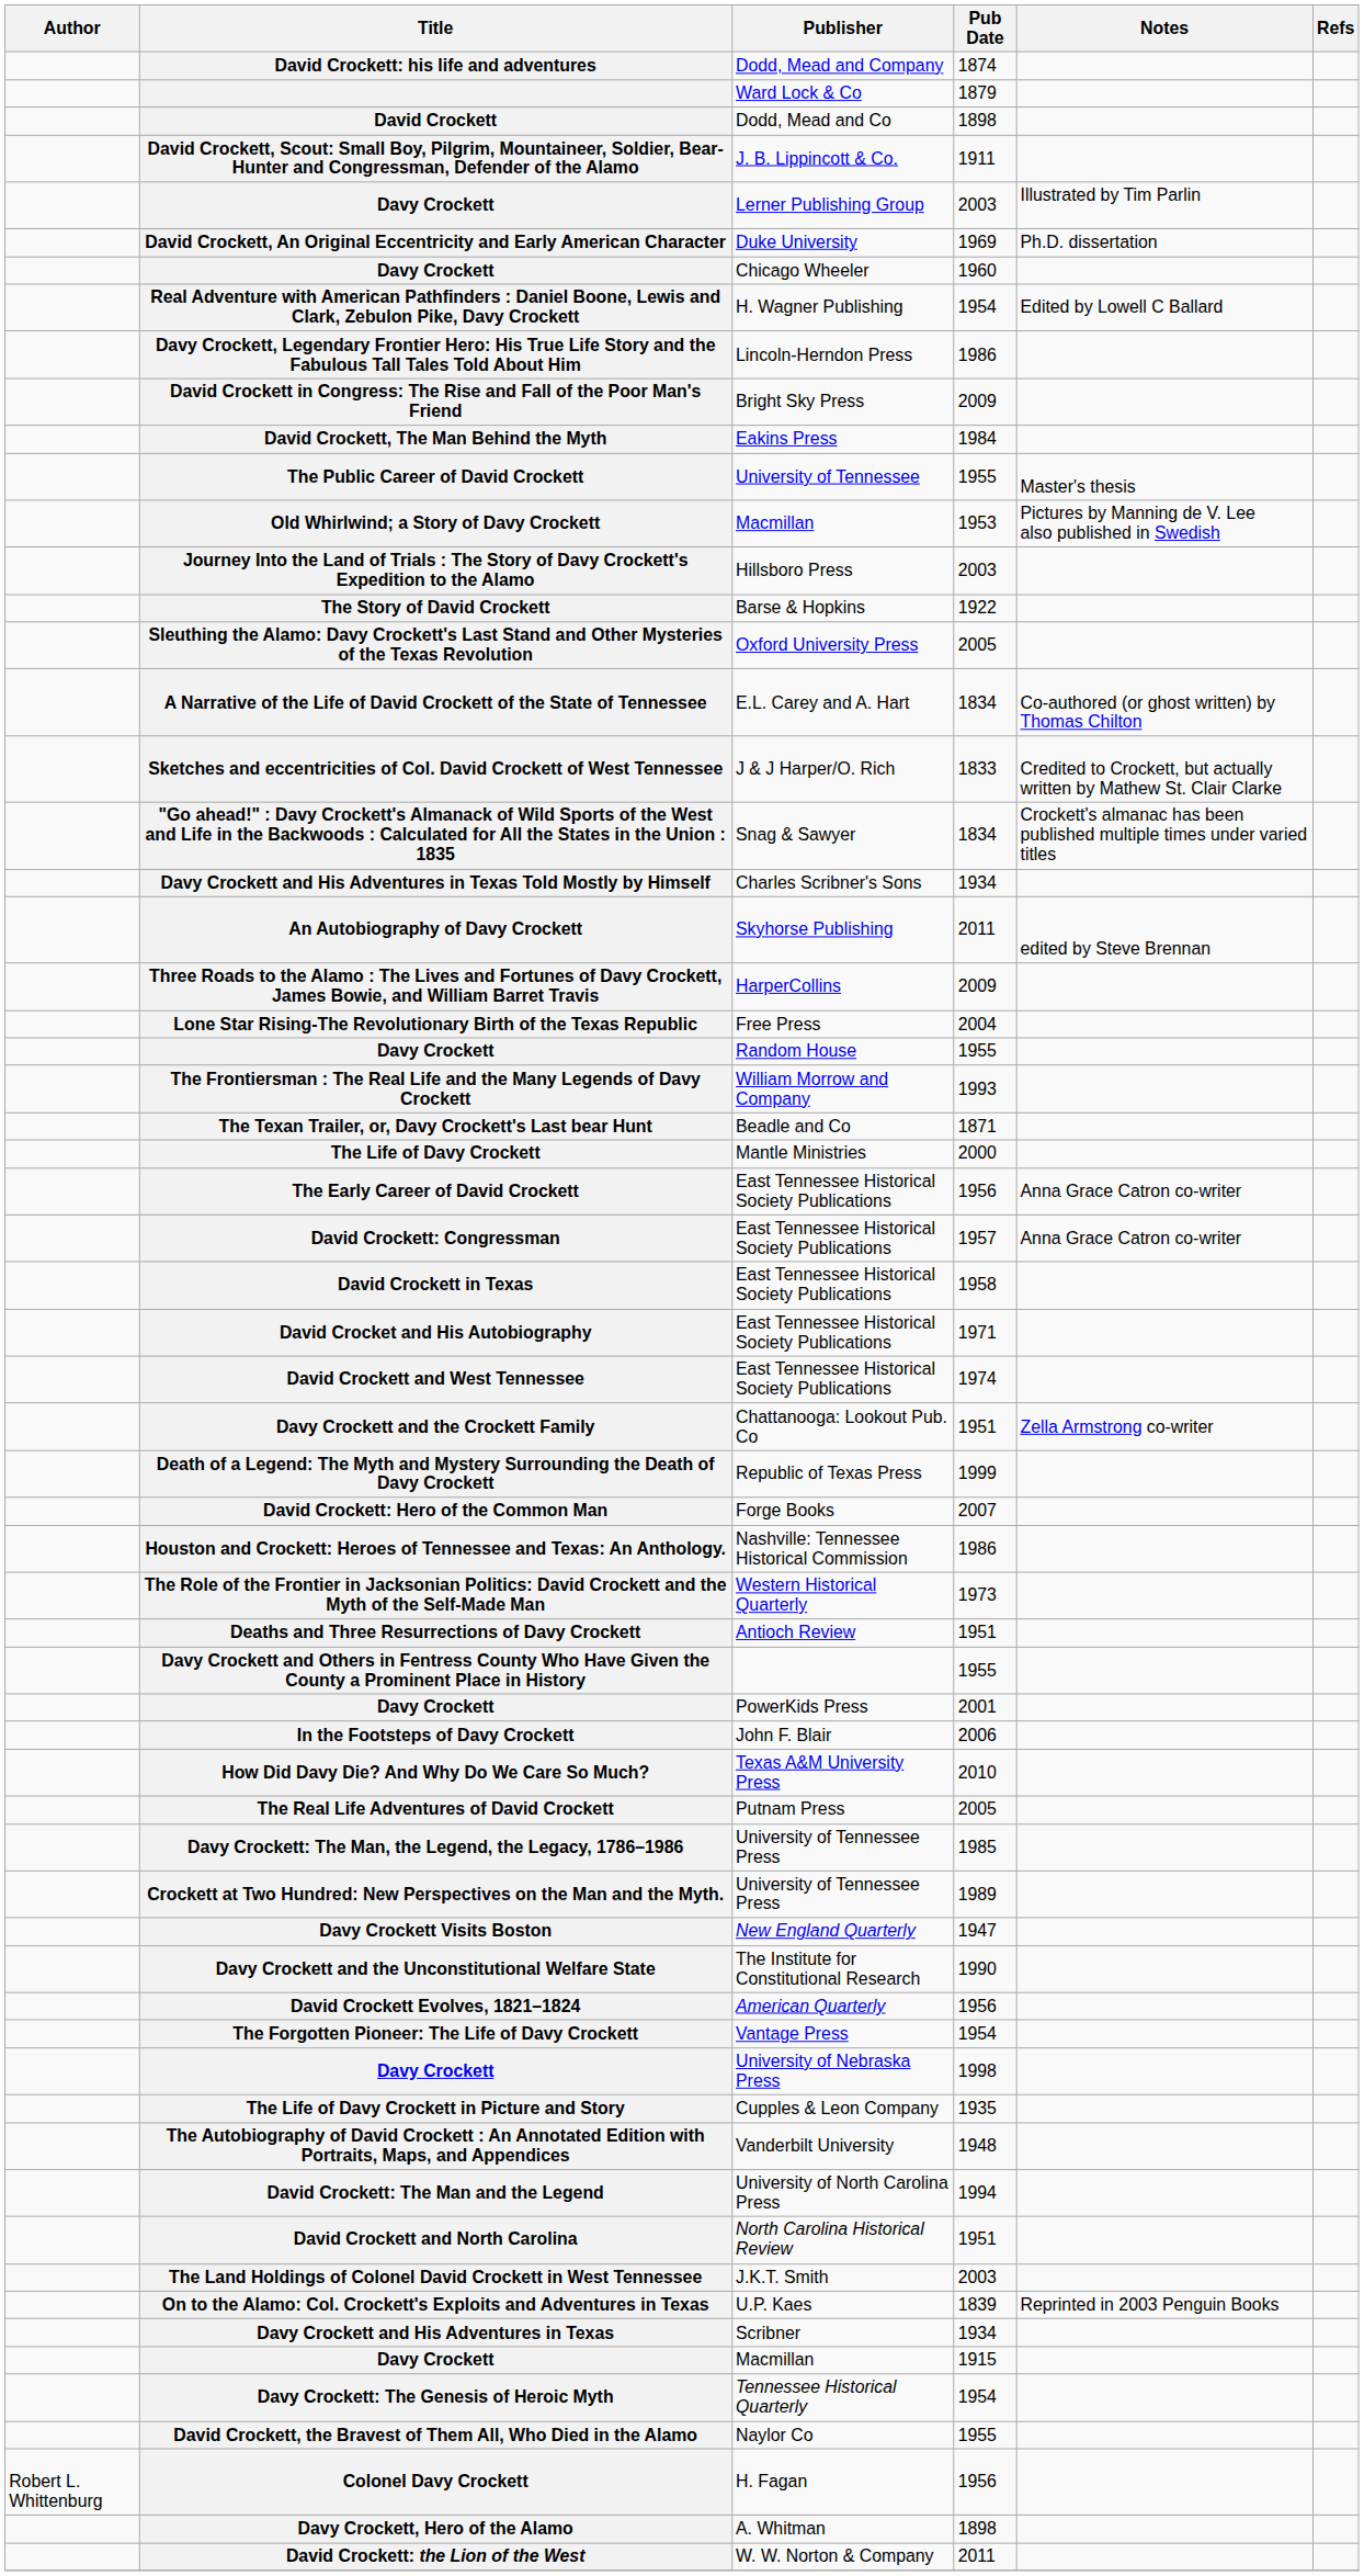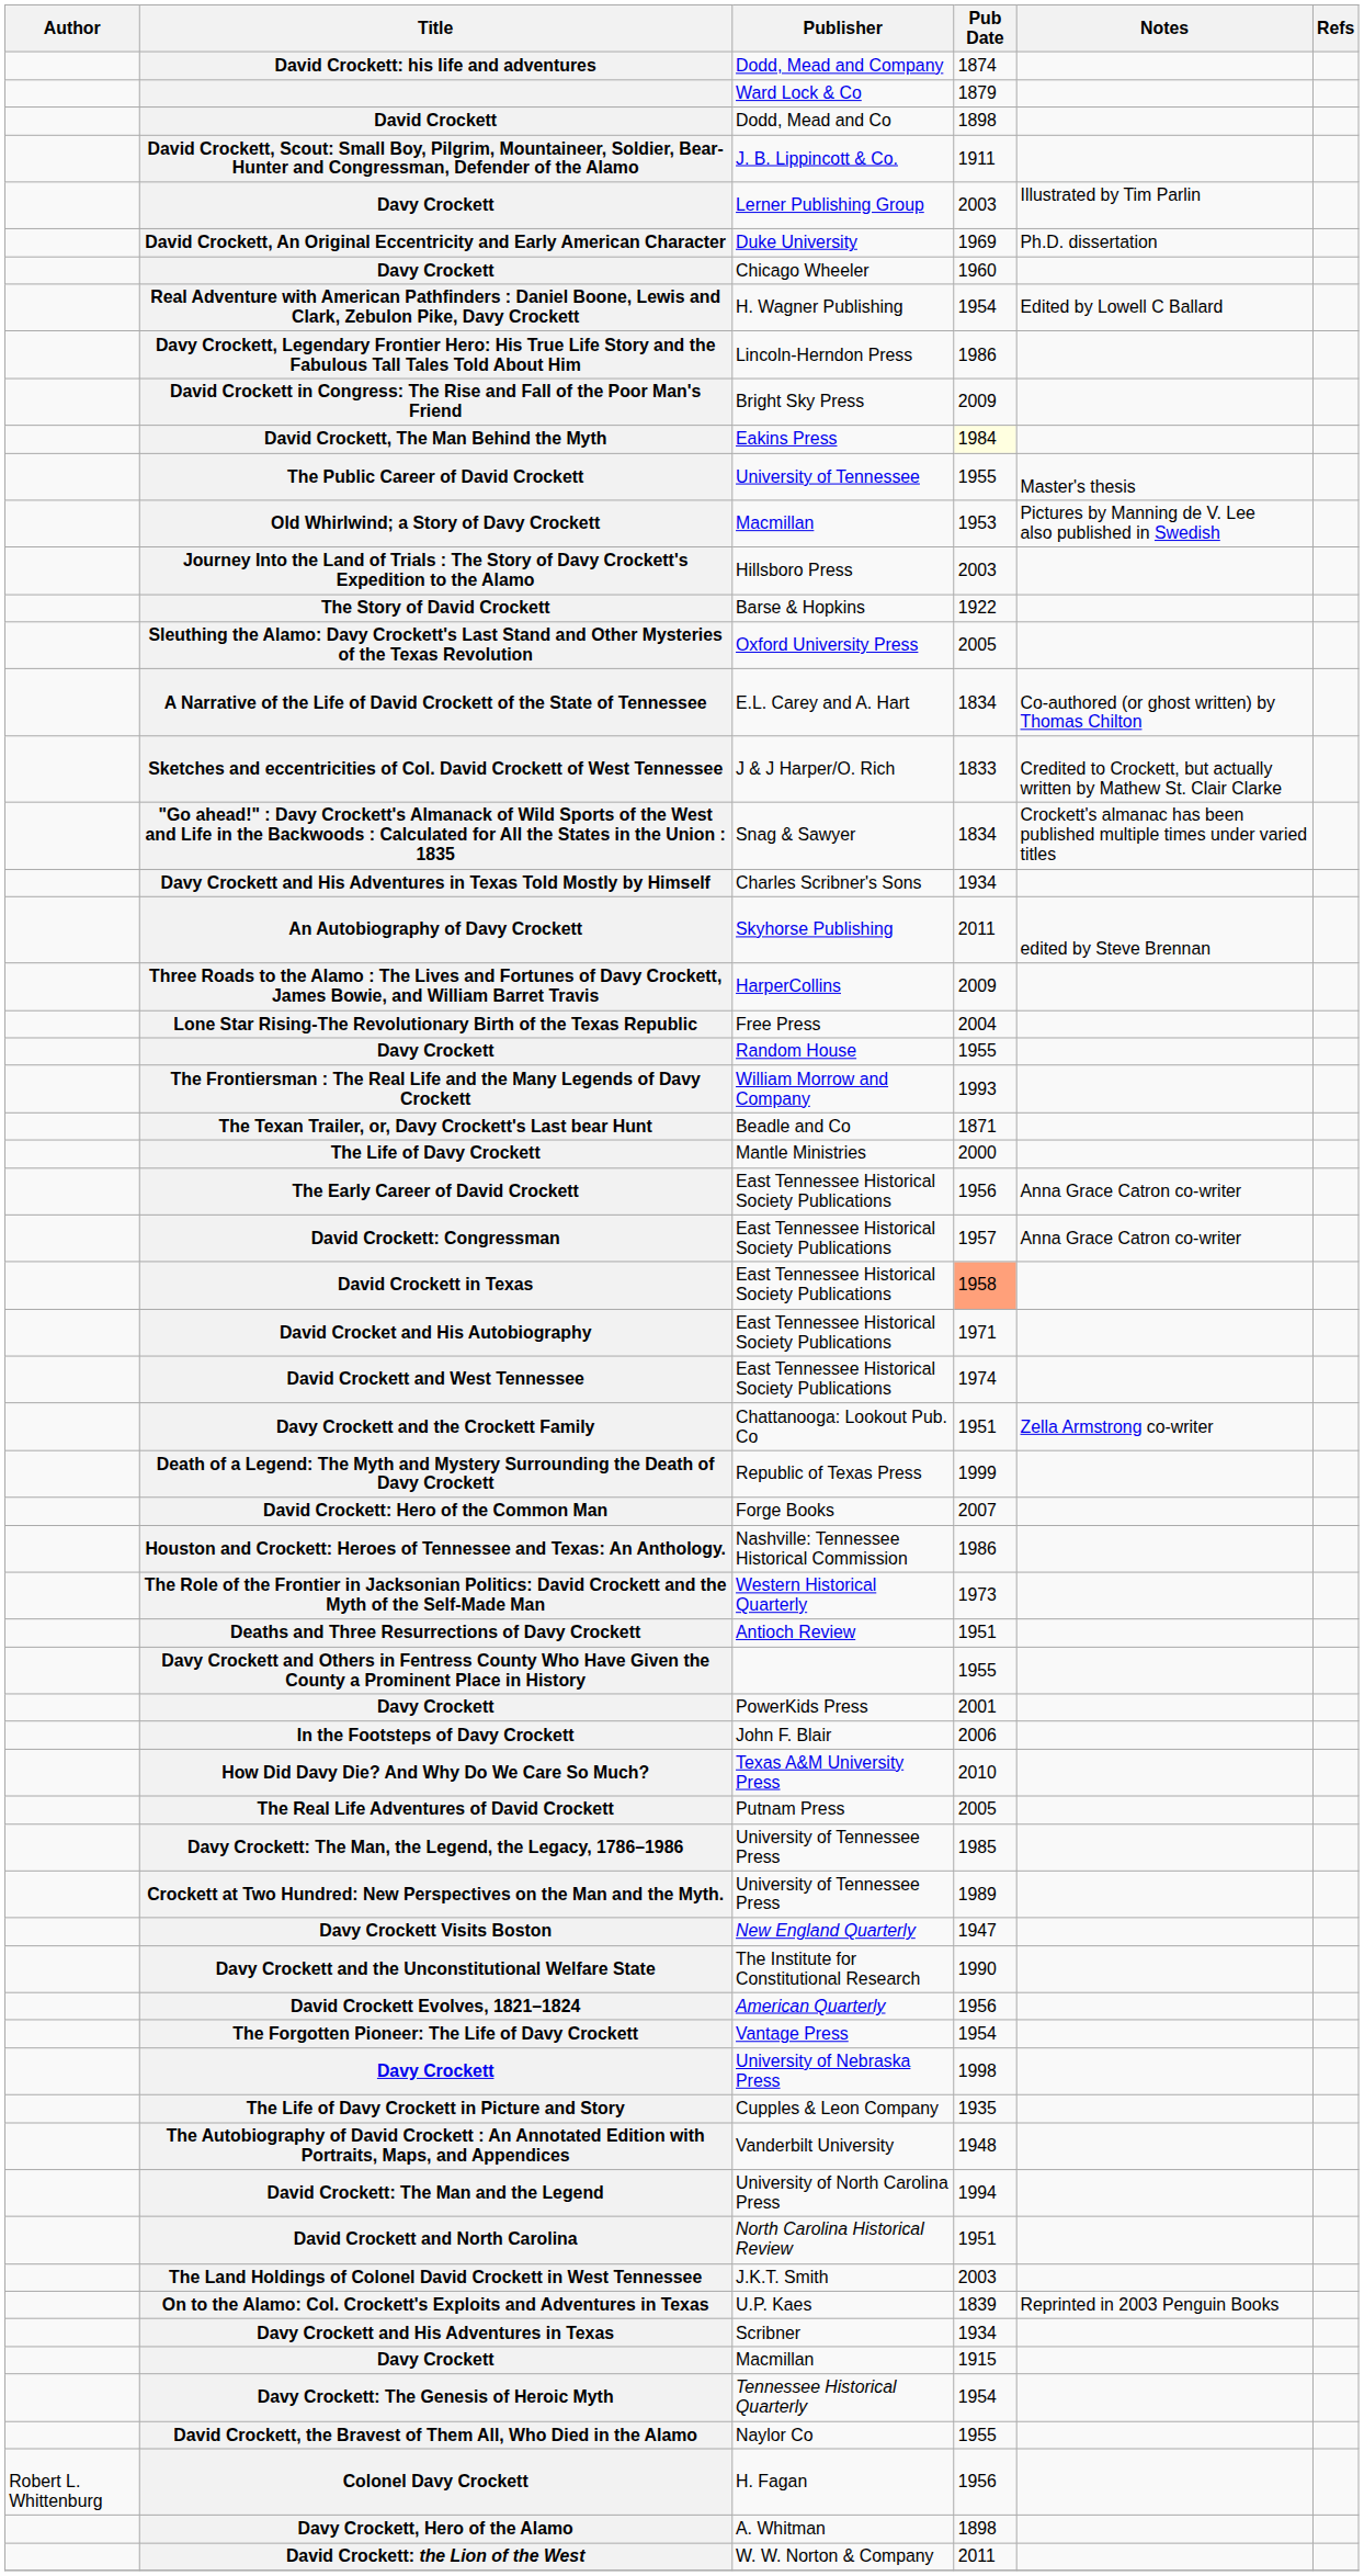David Crockett, The Man Behind the Myth | Pub Date: no background -> lightyellow background
David Crockett in Texas | Pub Date: no background -> lightsalmon background
